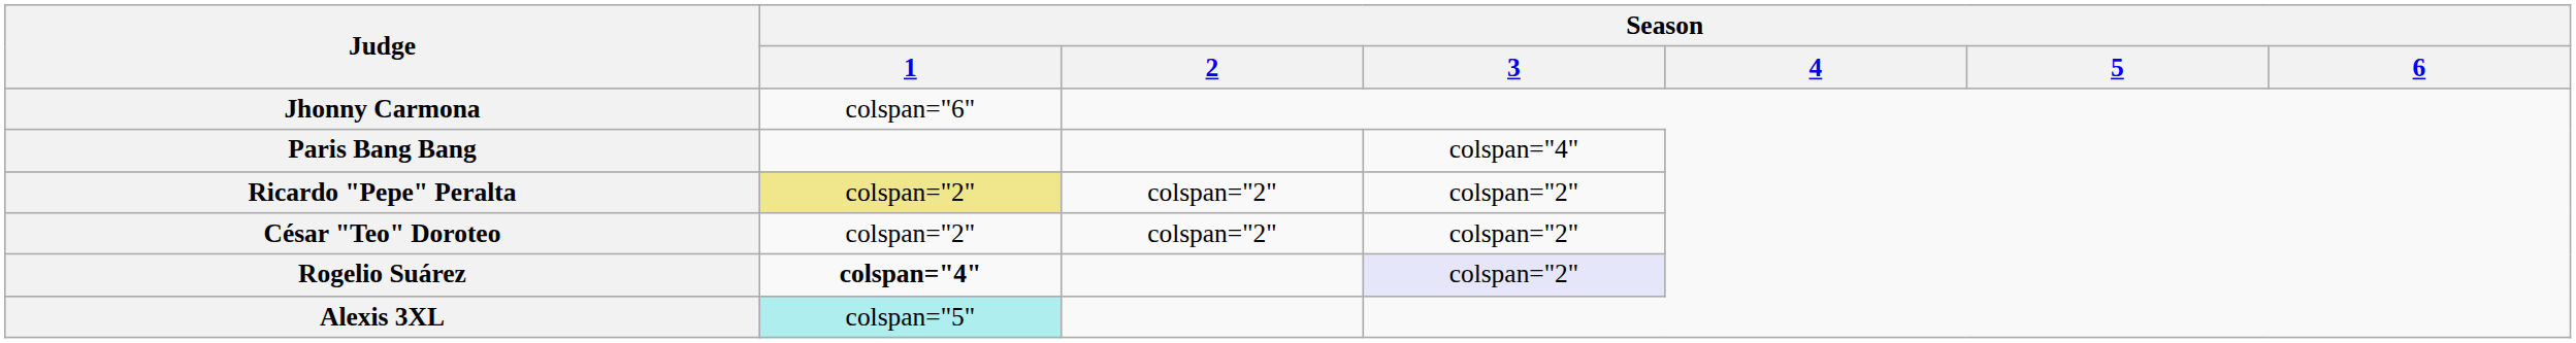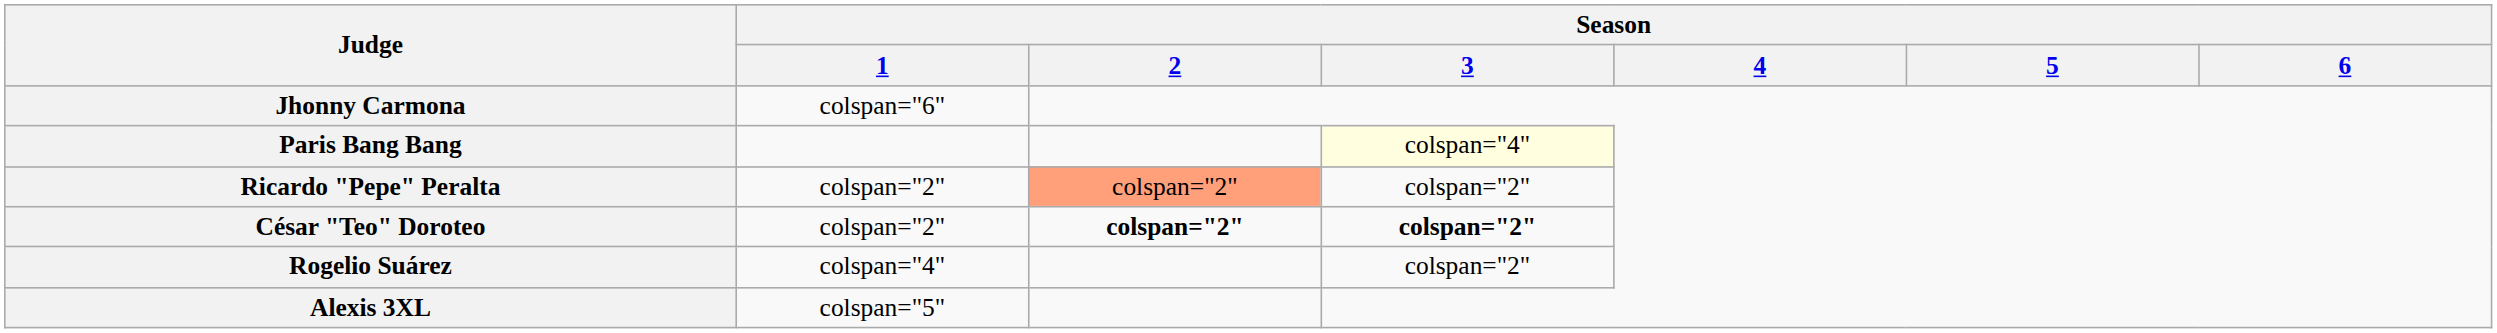Paris Bang Bang | Season / 3: no background -> lightyellow background
Ricardo "Pepe" Peralta | Season / 1: khaki background -> no background
Ricardo "Pepe" Peralta | Season / 2: no background -> lightsalmon background
César "Teo" Doroteo | Season / 2: normal -> bold
César "Teo" Doroteo | Season / 3: normal -> bold
Rogelio Suárez | Season / 1: bold -> normal
Rogelio Suárez | Season / 3: lavender background -> no background
Alexis 3XL | Season / 1: paleturquoise background -> no background
